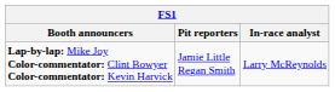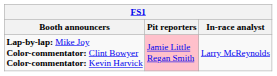row 3 | Pit reporters: no background -> pink background
